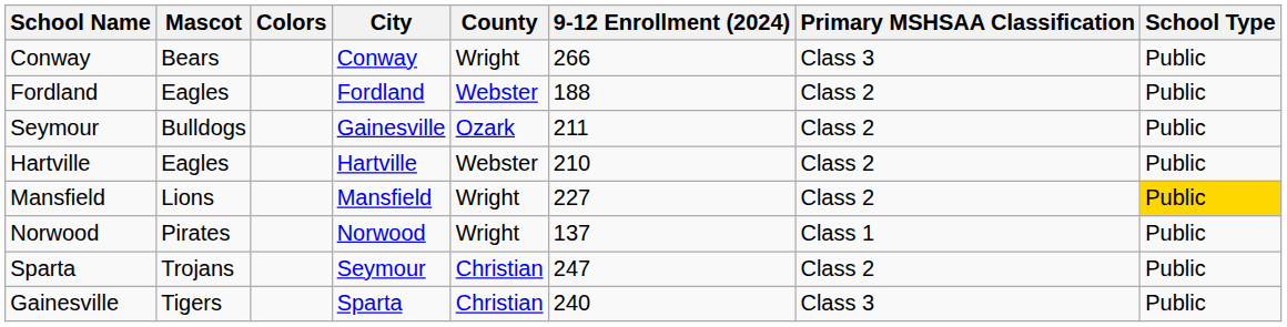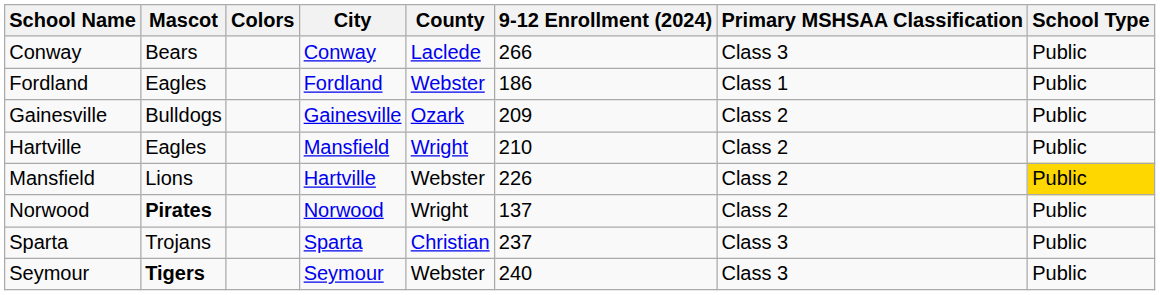row 2 | County: Wright -> Laclede
row 3 | 9-12 Enrollment (2024): 188 -> 186
row 3 | Primary MSHSAA Classification: Class 2 -> Class 1
row 4 | School Name: Seymour -> Gainesville
row 4 | 9-12 Enrollment (2024): 211 -> 209
row 5 | City: Hartville -> Mansfield
row 5 | County: Webster -> Wright
row 6 | City: Mansfield -> Hartville
row 6 | County: Wright -> Webster
row 6 | 9-12 Enrollment (2024): 227 -> 226
row 7 | Mascot: normal -> bold
row 7 | Primary MSHSAA Classification: Class 1 -> Class 2
row 8 | City: Seymour -> Sparta
row 8 | 9-12 Enrollment (2024): 247 -> 237
row 8 | Primary MSHSAA Classification: Class 2 -> Class 3
row 9 | School Name: Gainesville -> Seymour
row 9 | Mascot: normal -> bold
row 9 | City: Sparta -> Seymour
row 9 | County: Christian -> Webster
